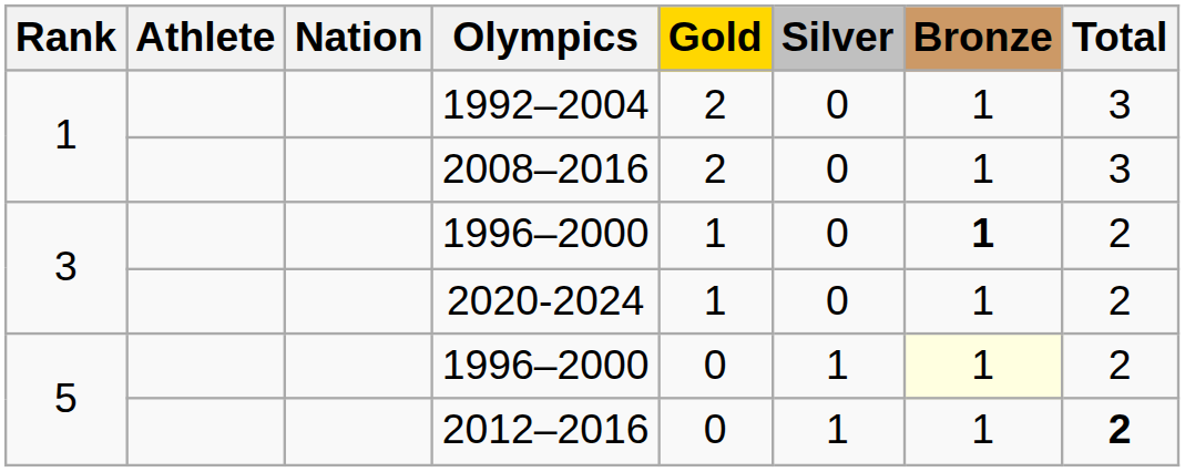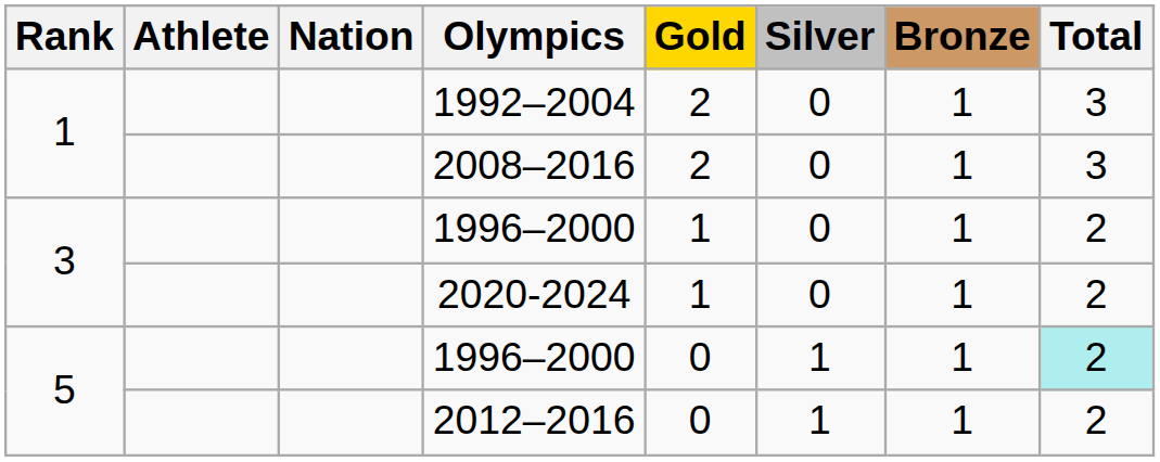3 / 1996–2000 | Bronze: bold -> normal
5 / 1996–2000 | Bronze: lightyellow background -> no background
5 / 1996–2000 | Total: no background -> paleturquoise background
2012–2016 | Total: bold -> normal
